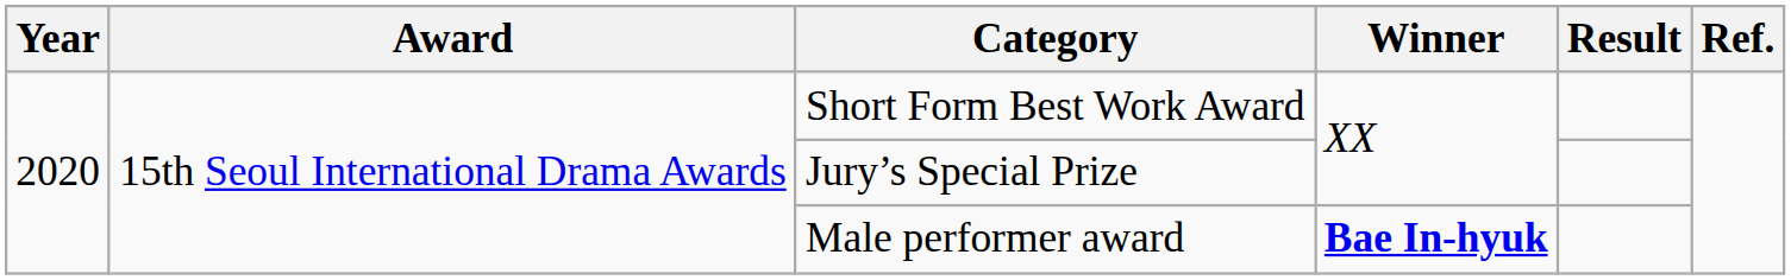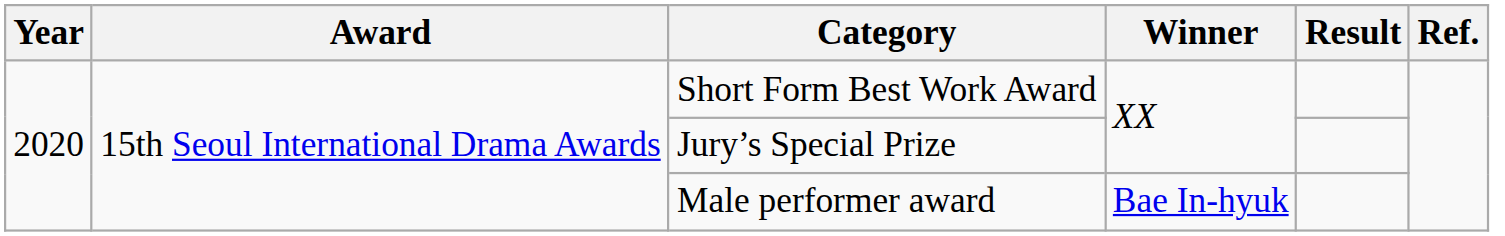Male performer award | Winner: bold -> normal
